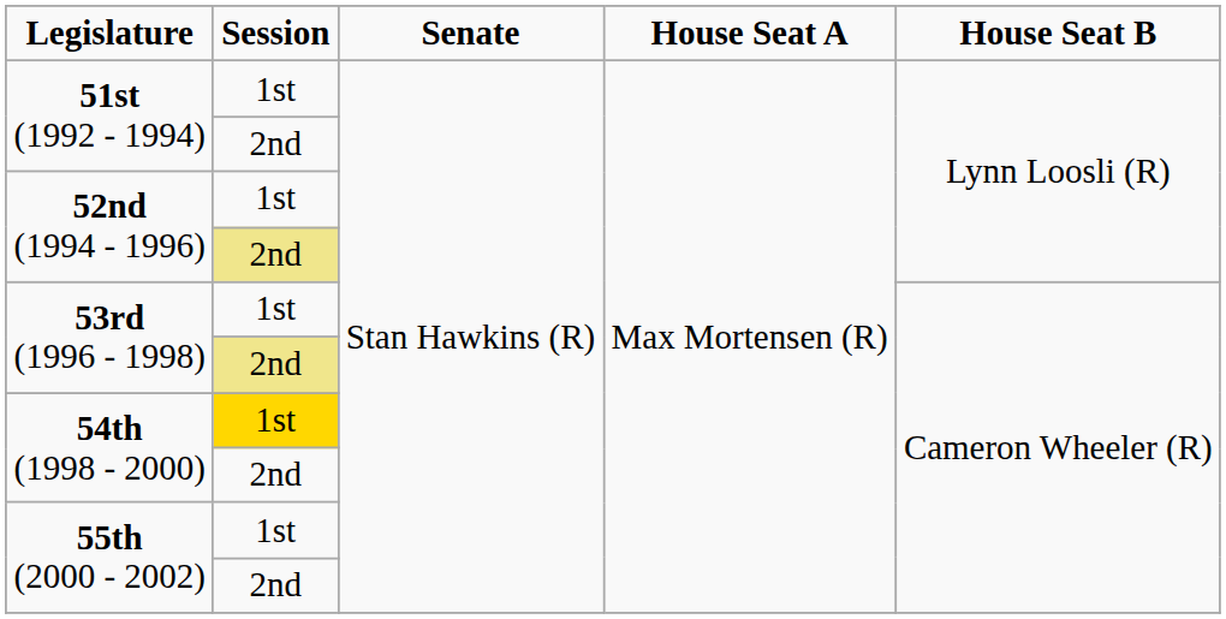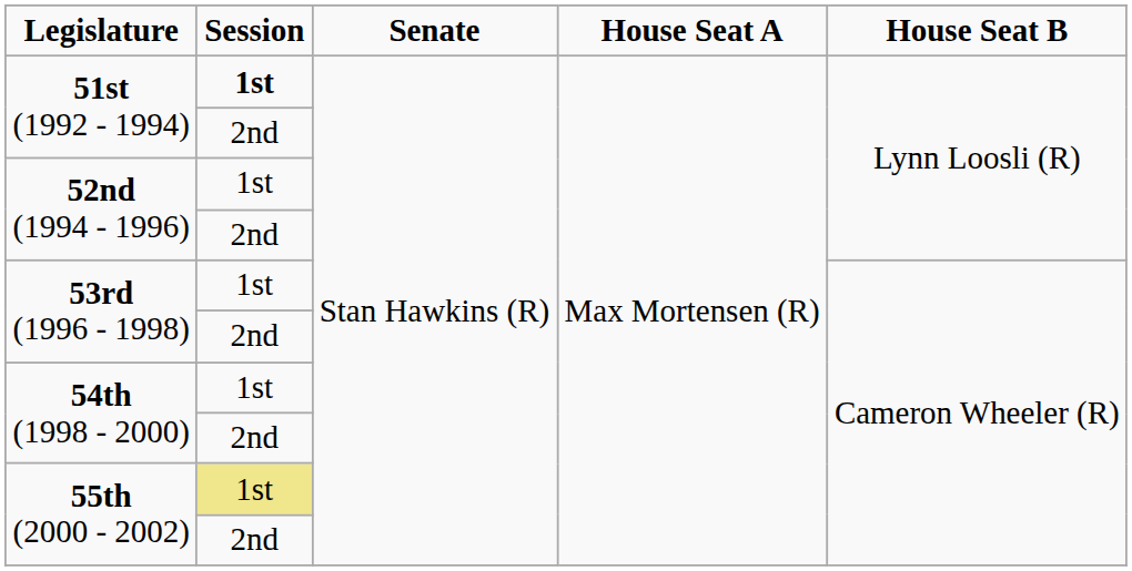51st (1992 - 1994) / 1st | Session: normal -> bold
52nd (1994 - 1996) / 2nd | Session: khaki background -> no background
53rd (1996 - 1998) / 2nd | Session: khaki background -> no background
54th (1998 - 2000) / 1st | Session: gold background -> no background
55th (2000 - 2002) / 1st | Session: no background -> khaki background
